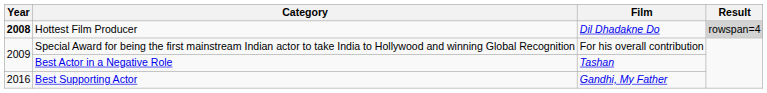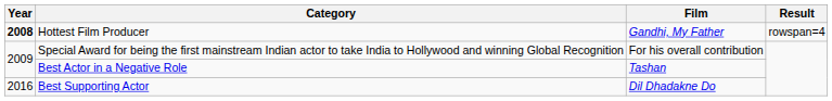Hottest Film Producer | Film: Dil Dhadakne Do -> Gandhi, My Father
Hottest Film Producer | Result: lightgrey background -> no background
Best Supporting Actor | Film: Gandhi, My Father -> Dil Dhadakne Do
